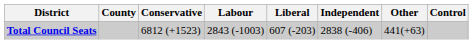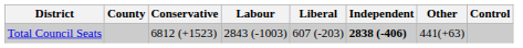row 2 | District: bold -> normal
row 2 | Independent: normal -> bold
